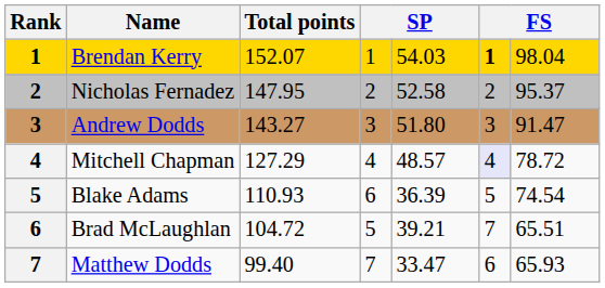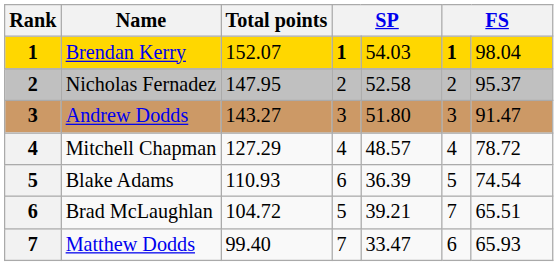Brendan Kerry | column 4: normal -> bold
Mitchell Chapman | column 6: lavender background -> no background
